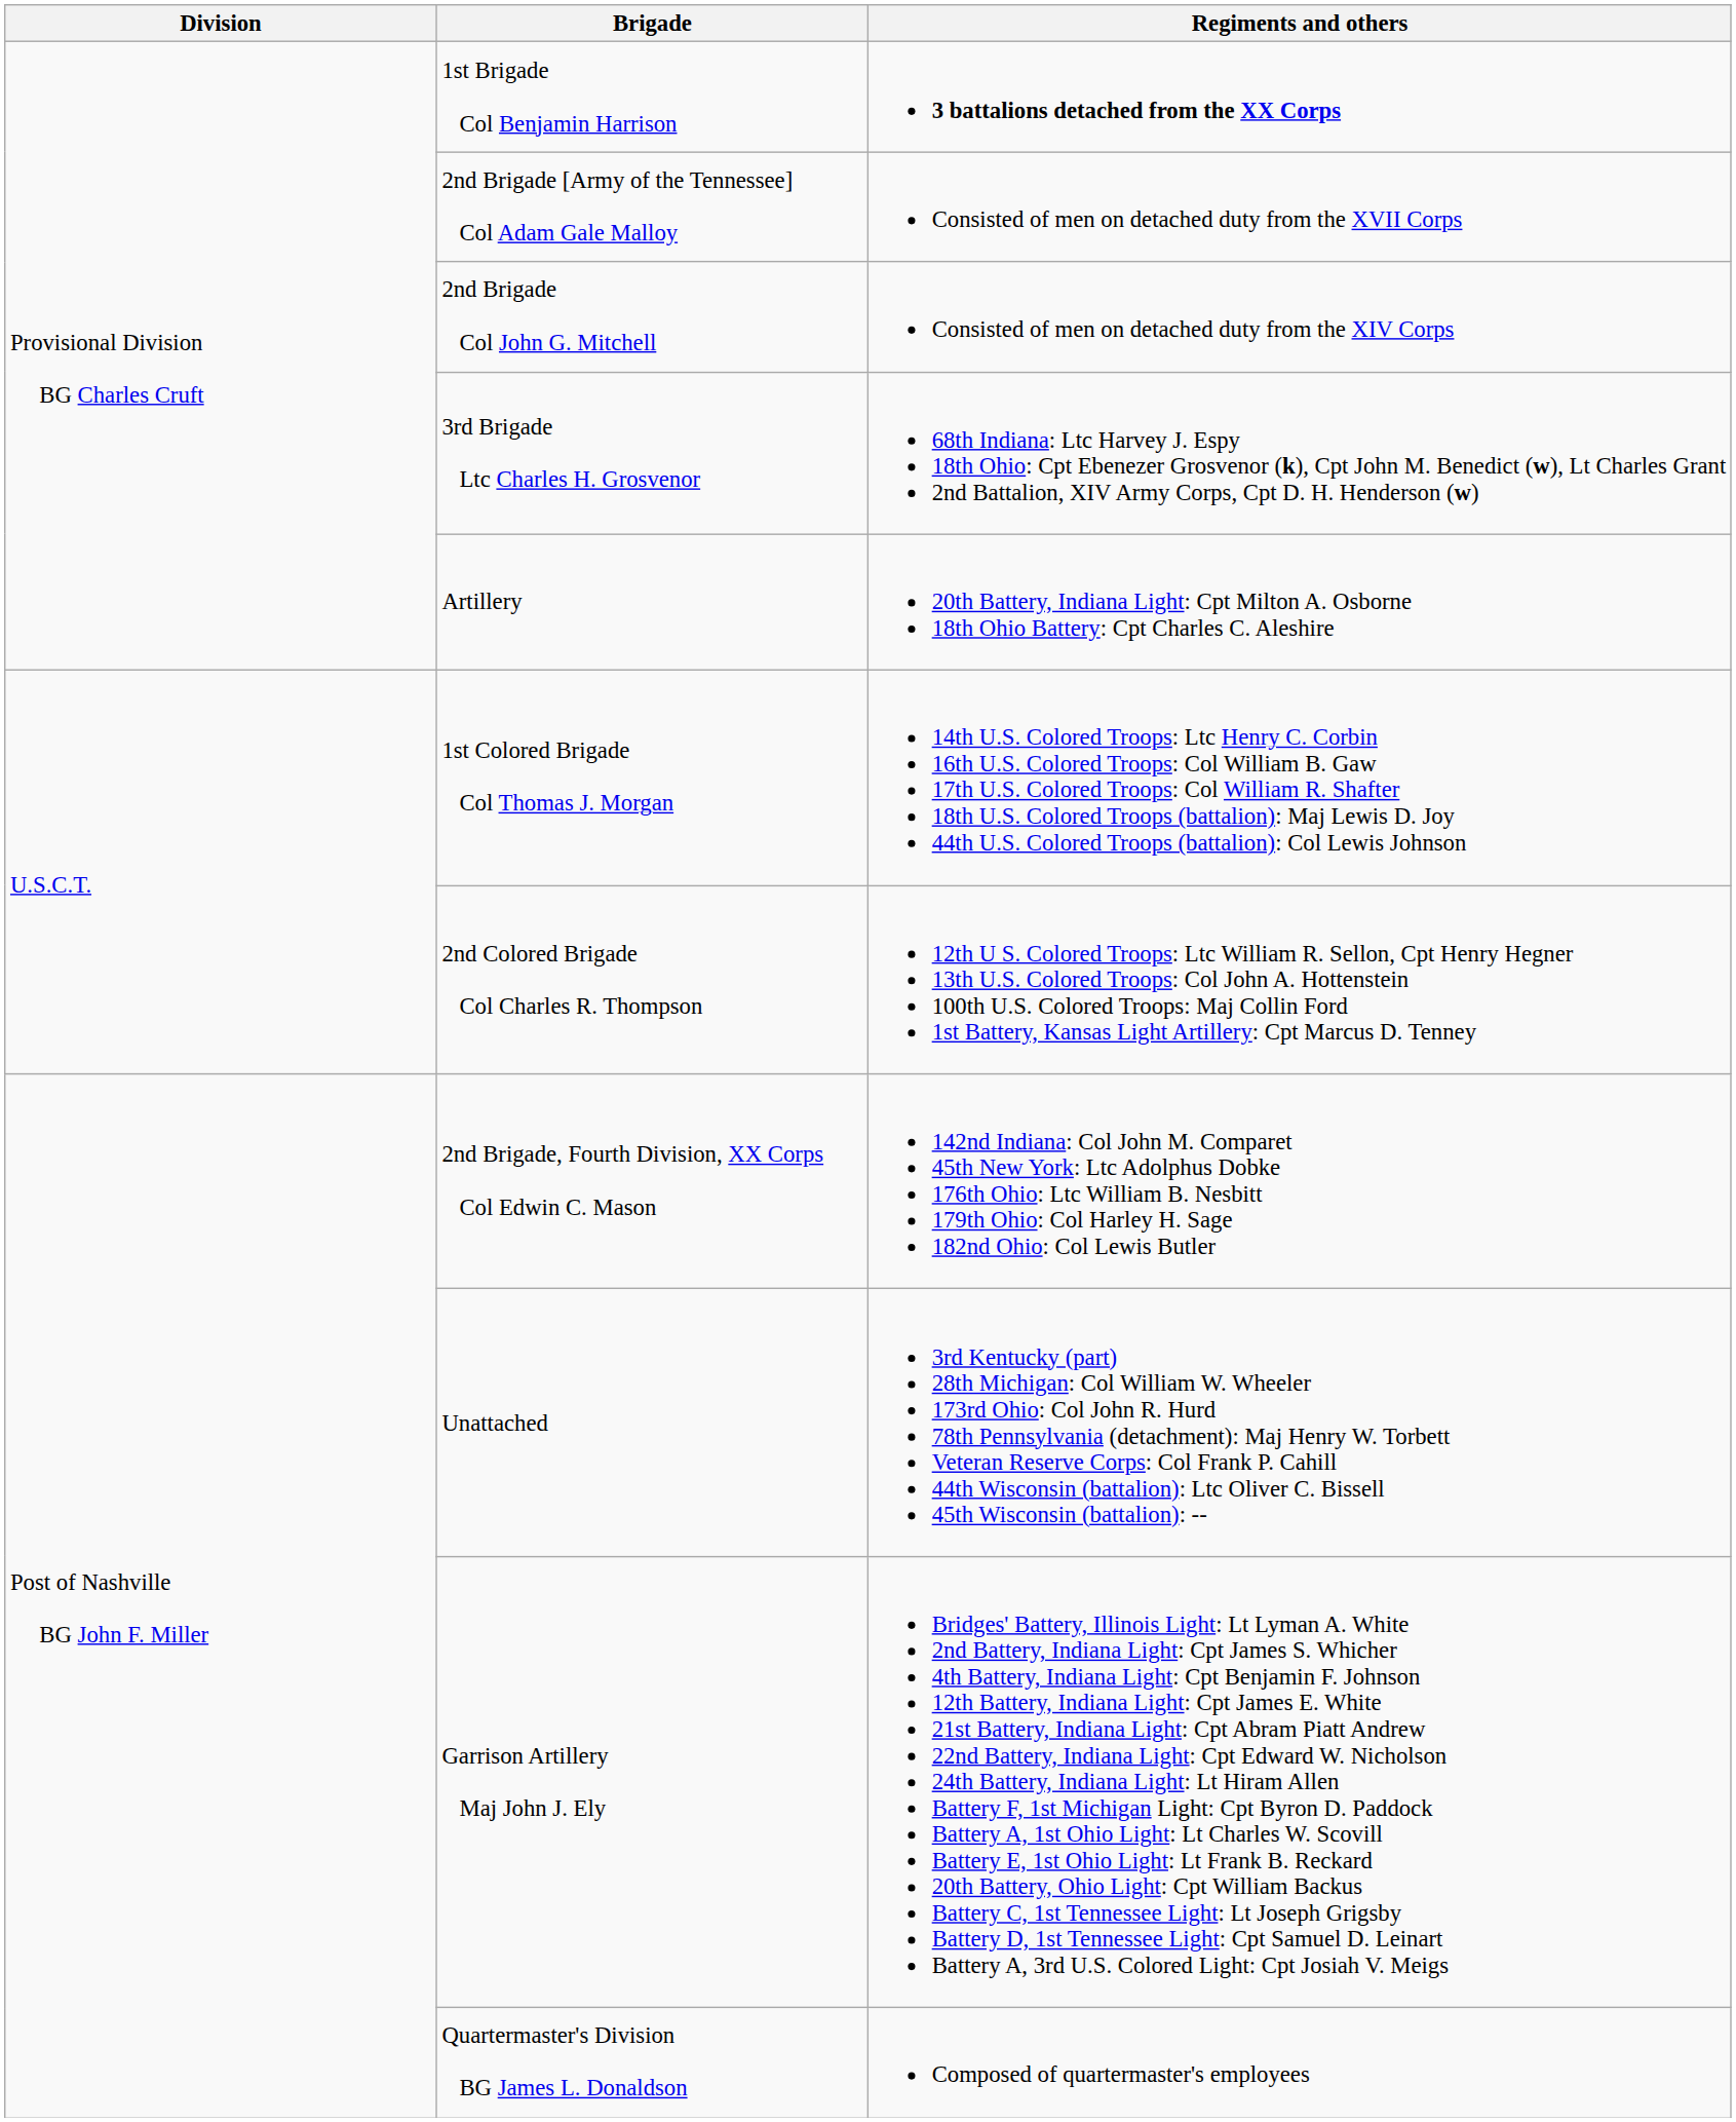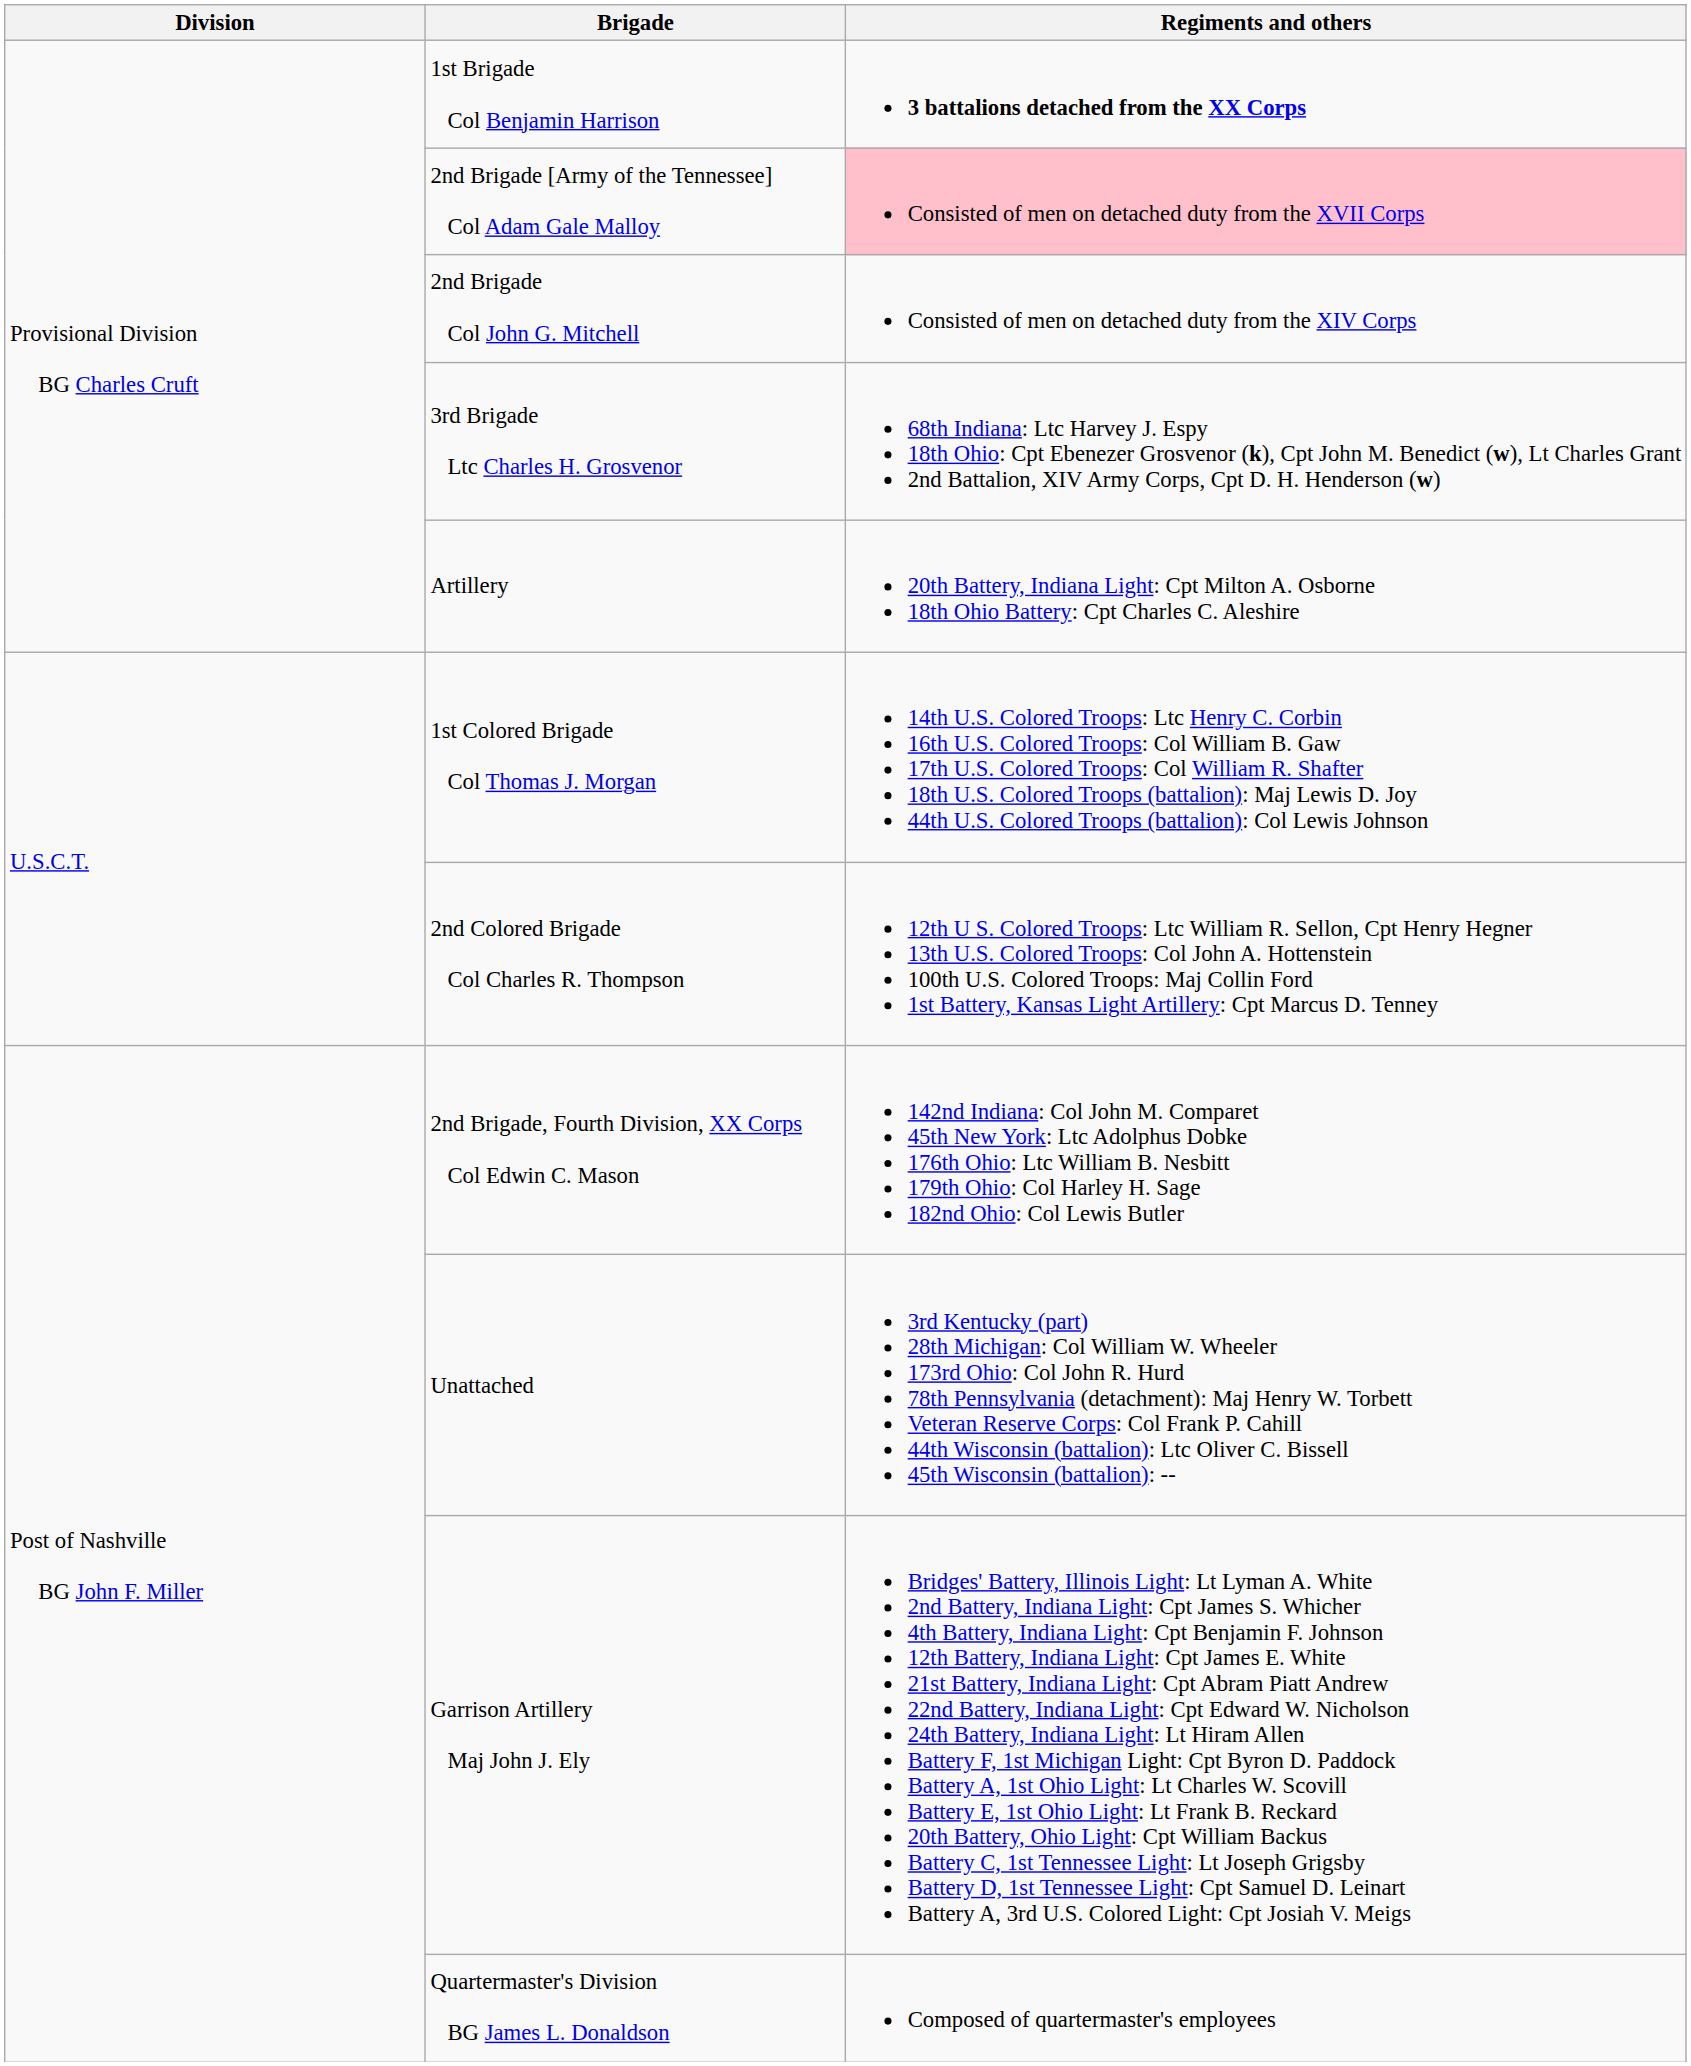2nd Brigade [Army of the Tennessee] Col Adam Gale Malloy | Regiments and others: no background -> pink background
